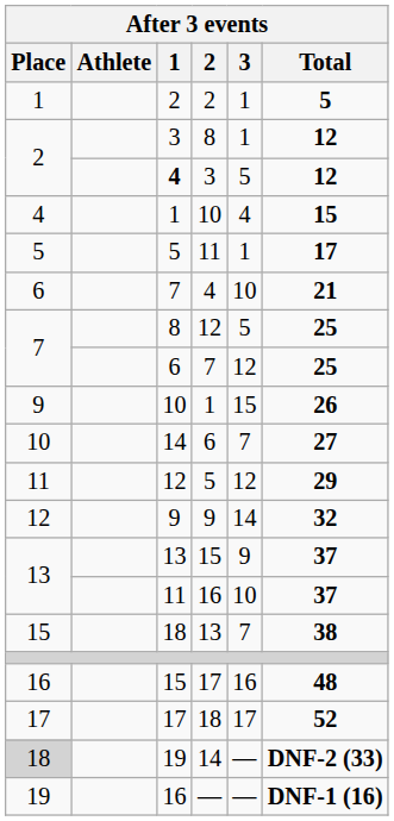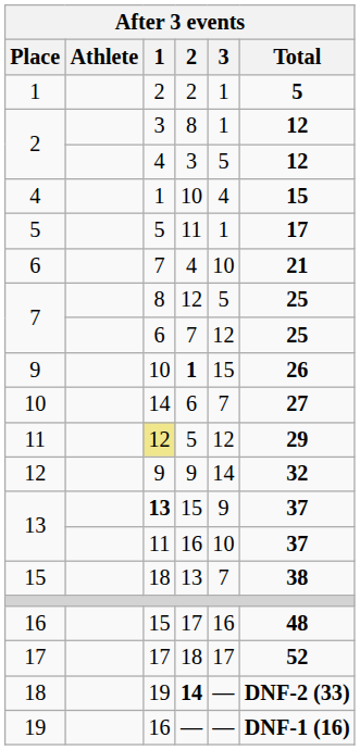row 5 | 1: bold -> normal
row 11 | 2: normal -> bold
row 13 | 1: no background -> khaki background
row 15 | 1: normal -> bold
row 21 | Place: lightgrey background -> no background
row 21 | 2: normal -> bold
